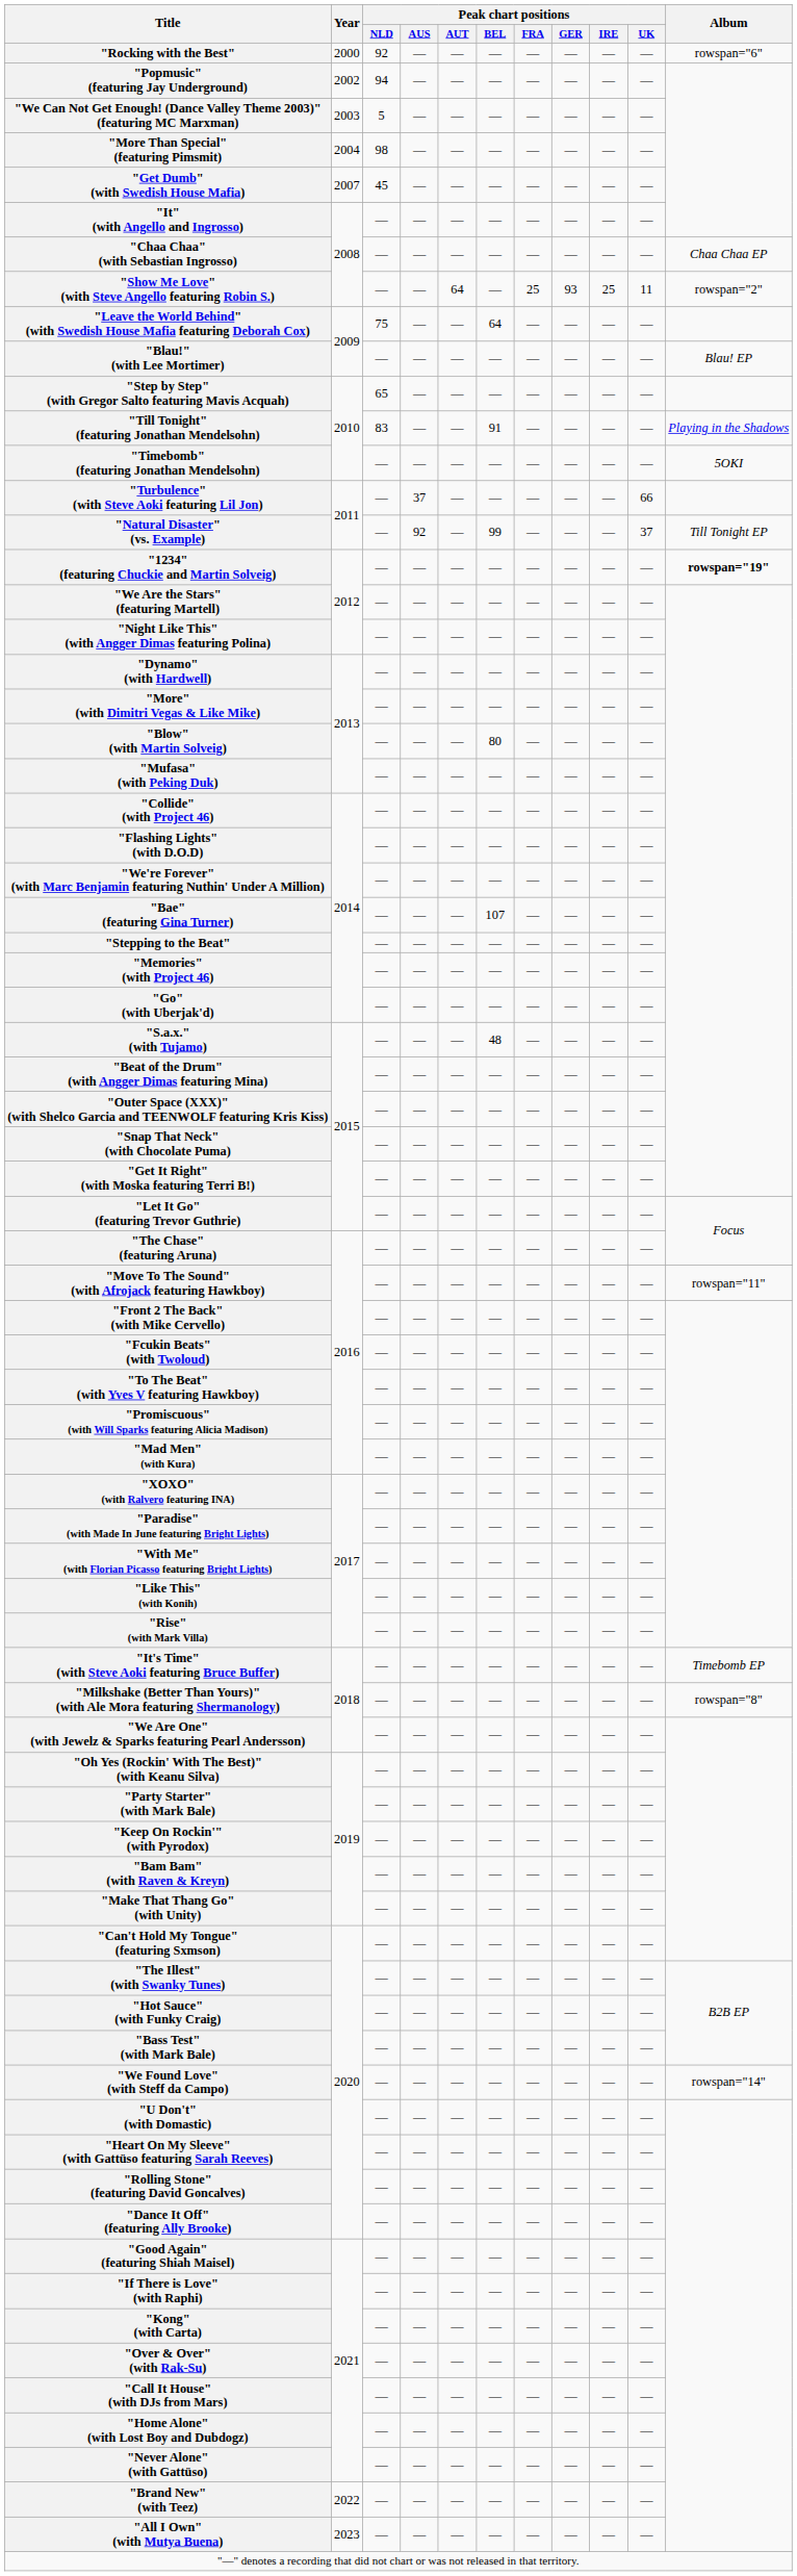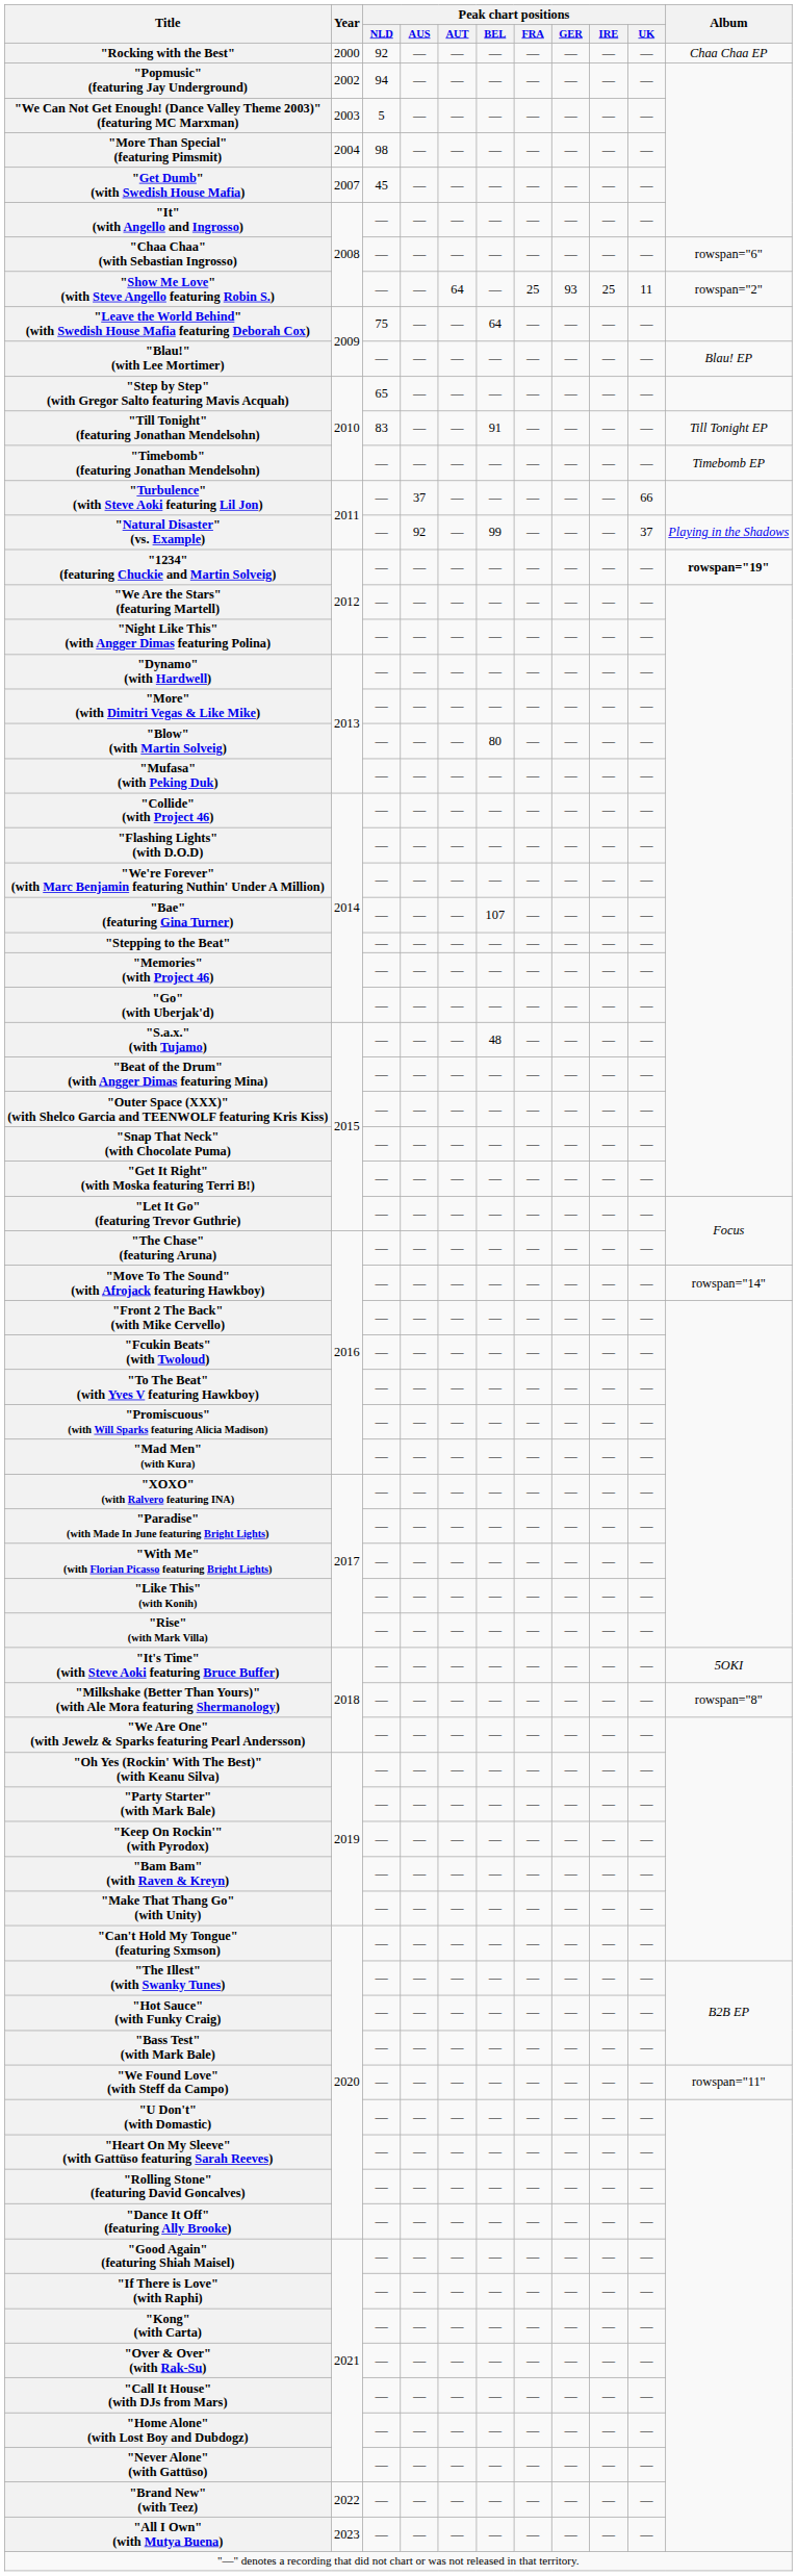"Rocking with the Best" | Album: rowspan="6" -> Chaa Chaa EP
"Chaa Chaa" (with Sebastian Ingrosso) | Album: Chaa Chaa EP -> rowspan="6"
"Till Tonight" (featuring Jonathan Mendelsohn) | Album: Playing in the Shadows -> Till Tonight EP
"Timebomb" (featuring Jonathan Mendelsohn) | Album: 5OKI -> Timebomb EP
"Natural Disaster" (vs. Example) | Album: Till Tonight EP -> Playing in the Shadows
"Move To The Sound" (with Afrojack featuring Hawkboy) | Album: rowspan="11" -> rowspan="14"
"It's Time" (with Steve Aoki featuring Bruce Buffer) | Album: Timebomb EP -> 5OKI
"We Found Love" (with Steff da Campo) | Album: rowspan="14" -> rowspan="11"
